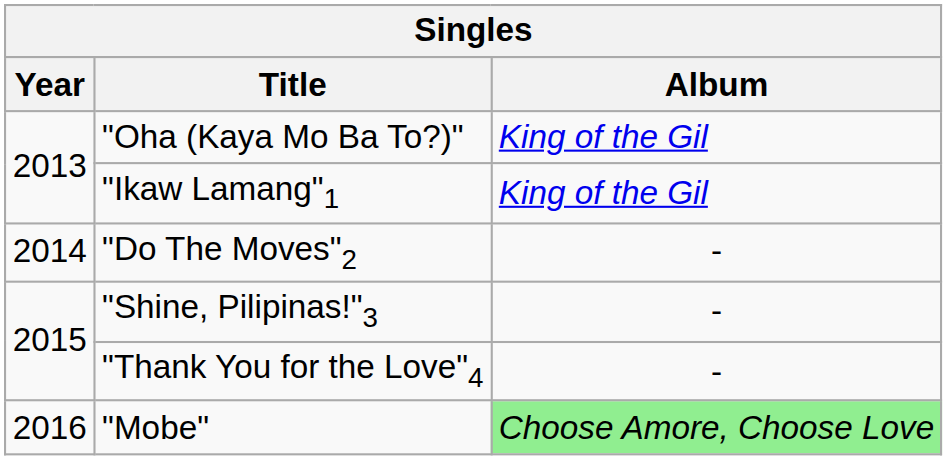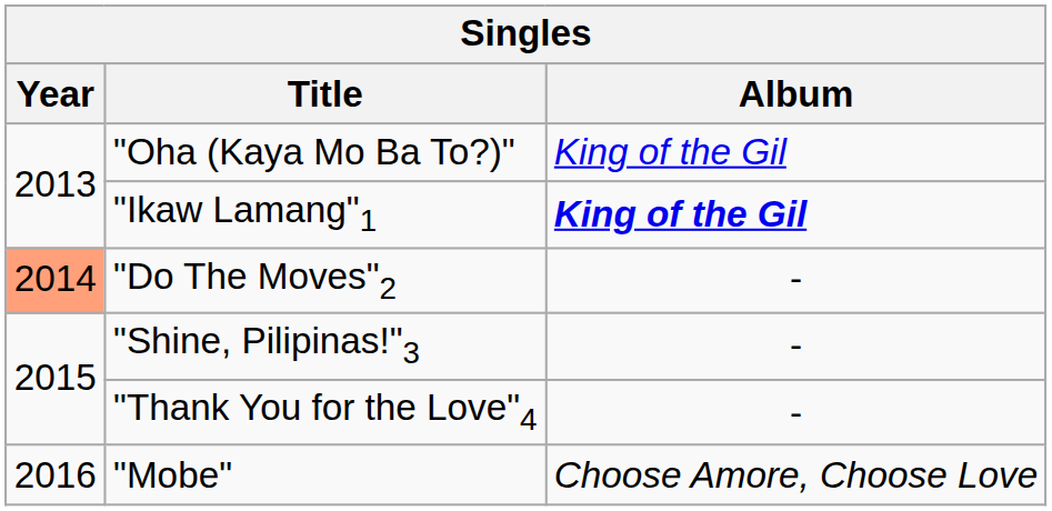"Ikaw Lamang"1 | Album: normal -> bold
"Do The Moves"2 | Year: no background -> lightsalmon background
"Mobe" | Album: lightgreen background -> no background
